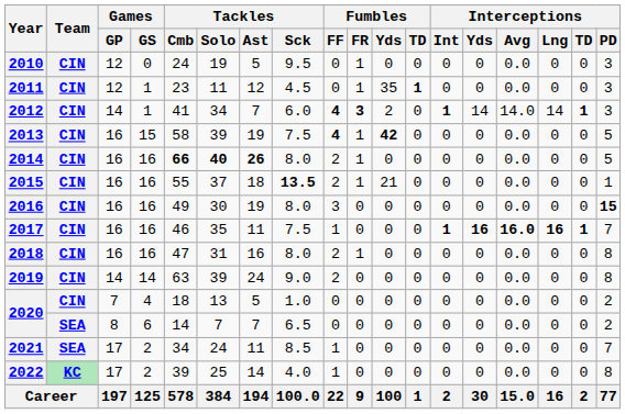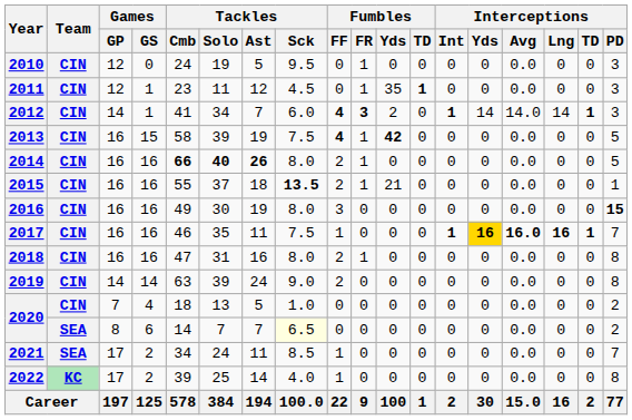2017 | Interceptions / Yds: no background -> gold background
2020 / 6 | Tackles / Sck: no background -> lightyellow background
